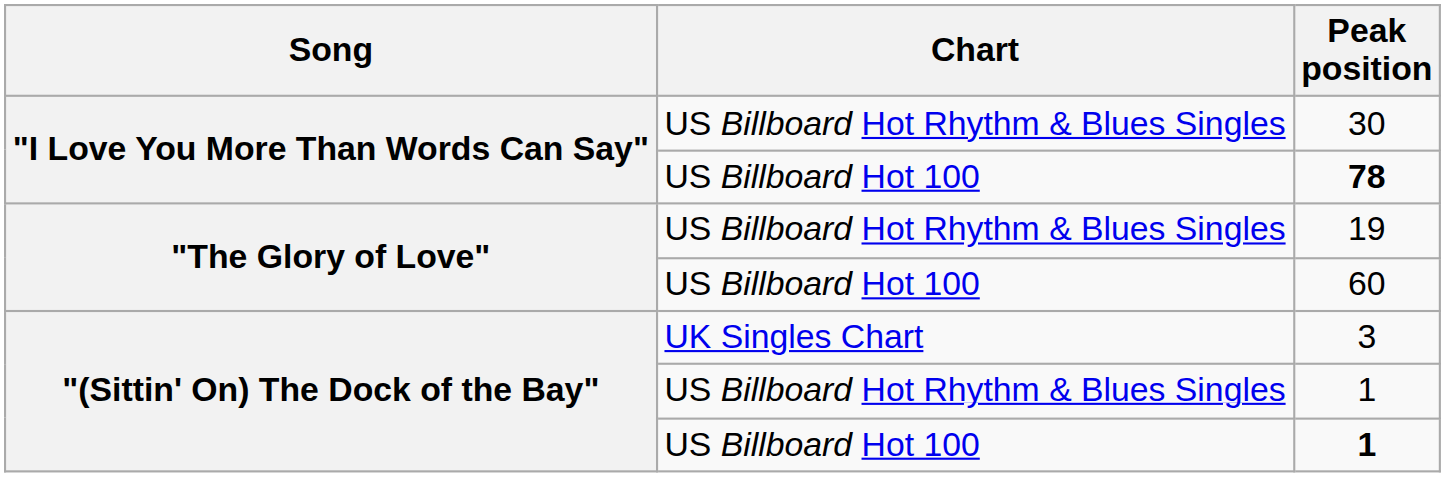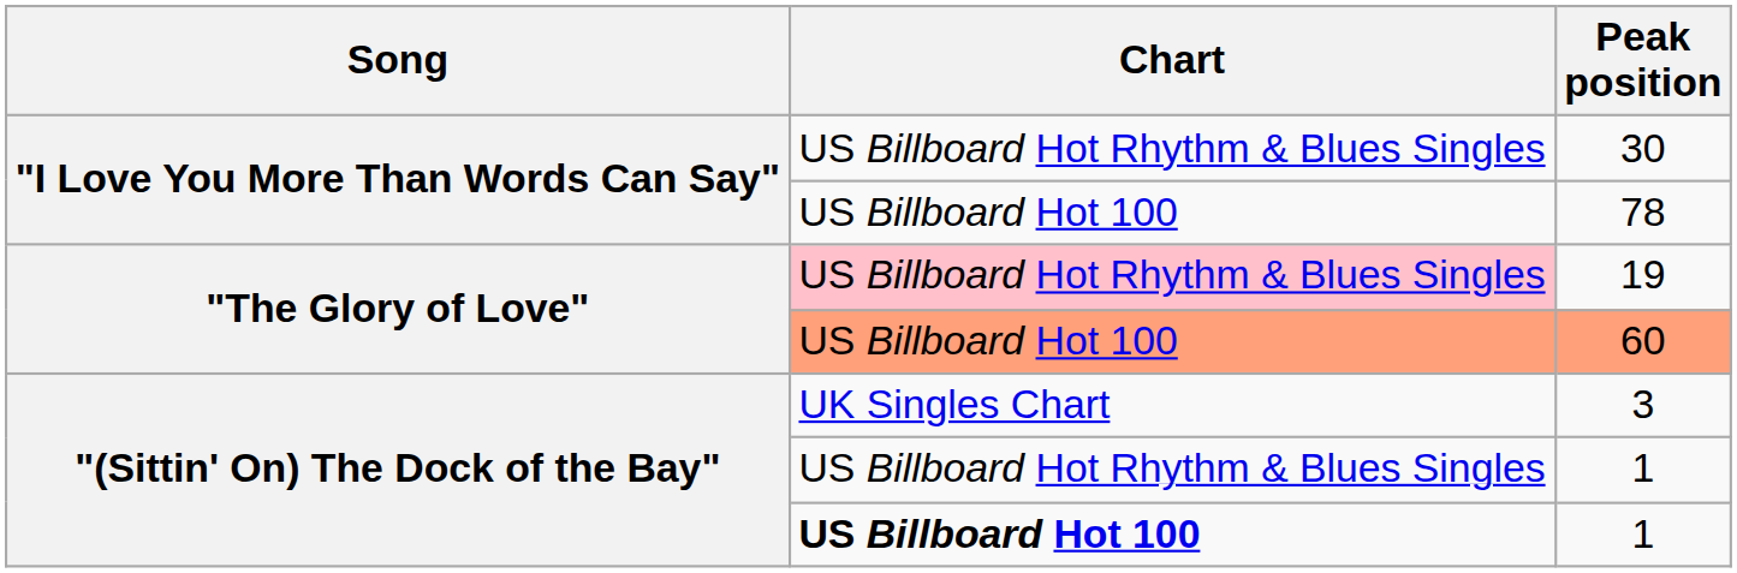78 | Peak position: bold -> normal
19 | Chart: no background -> pink background
60 | Chart: no background -> lightsalmon background
60 | Peak position: no background -> lightsalmon background
US Billboard Hot 100 / 1 | Chart: normal -> bold
US Billboard Hot 100 / 1 | Peak position: bold -> normal
